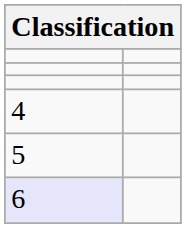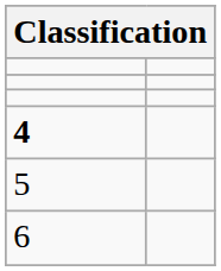row 5 | column 1: normal -> bold
row 7 | column 1: lavender background -> no background
